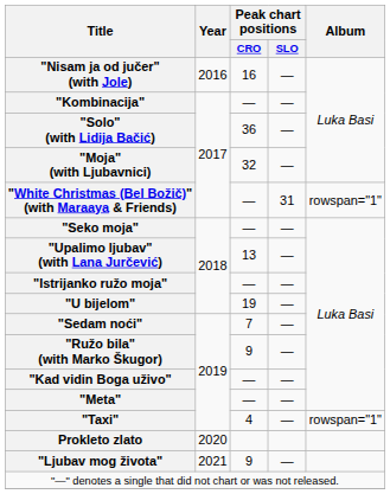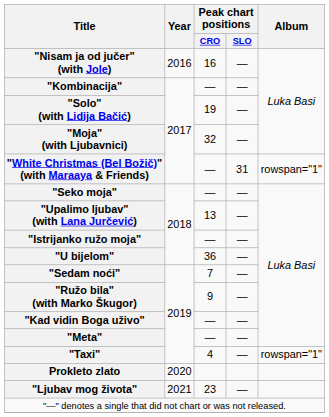"Solo" (with Lidija Bačić) | Peak chart positions / CRO: 36 -> 19
"U bijelom" | Peak chart positions / CRO: 19 -> 36
"Ljubav mog života" | Peak chart positions / CRO: 9 -> 23
